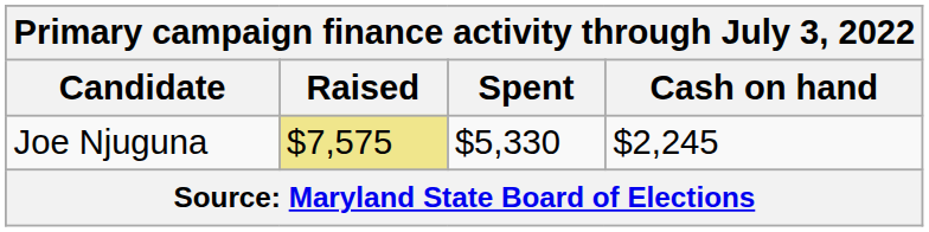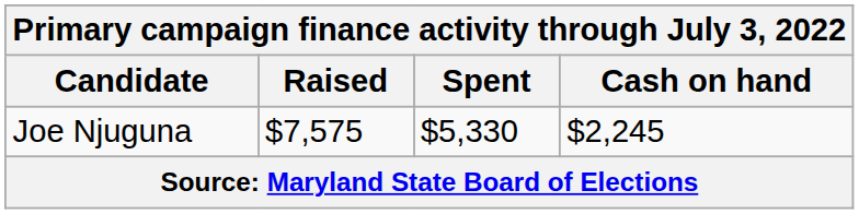Joe Njuguna | Raised: khaki background -> no background
